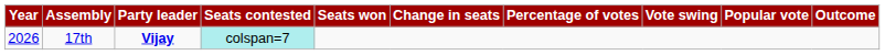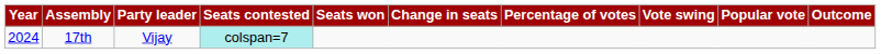17th | Year: 2026 -> 2024
17th | Party leader: bold -> normal
